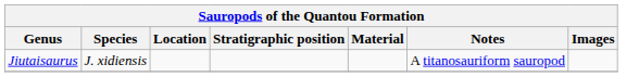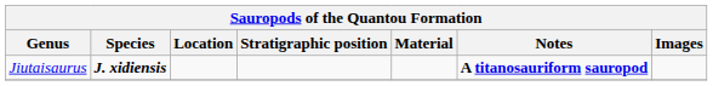Jiutaisaurus | Species: normal -> bold
Jiutaisaurus | Notes: normal -> bold
